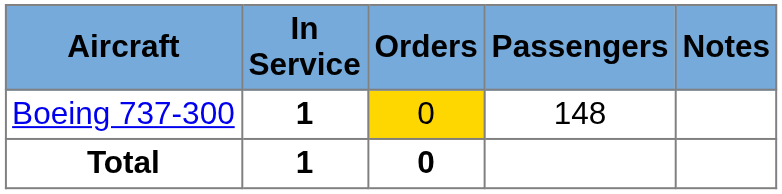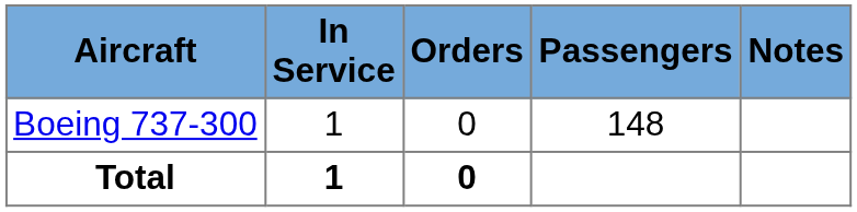Boeing 737-300 | In Service: bold -> normal
Boeing 737-300 | Orders: gold background -> no background
